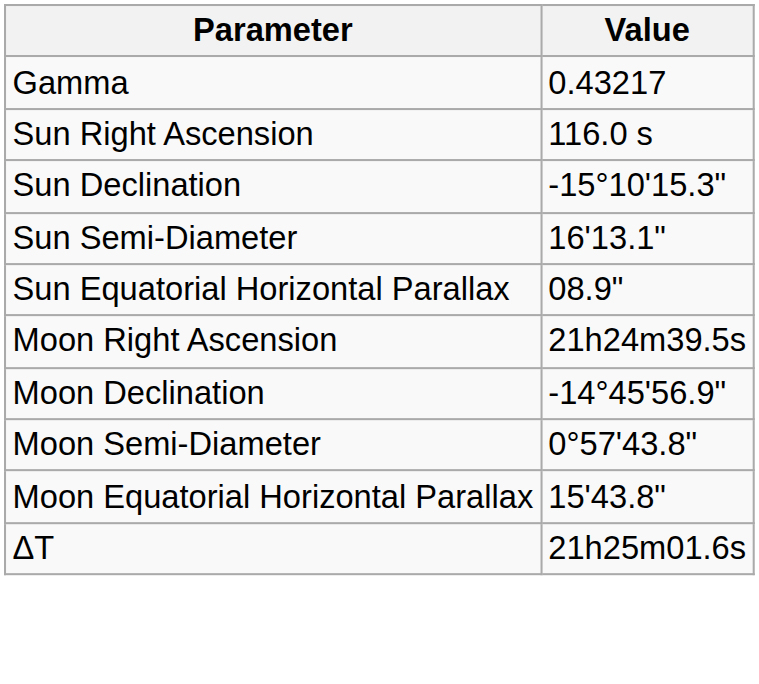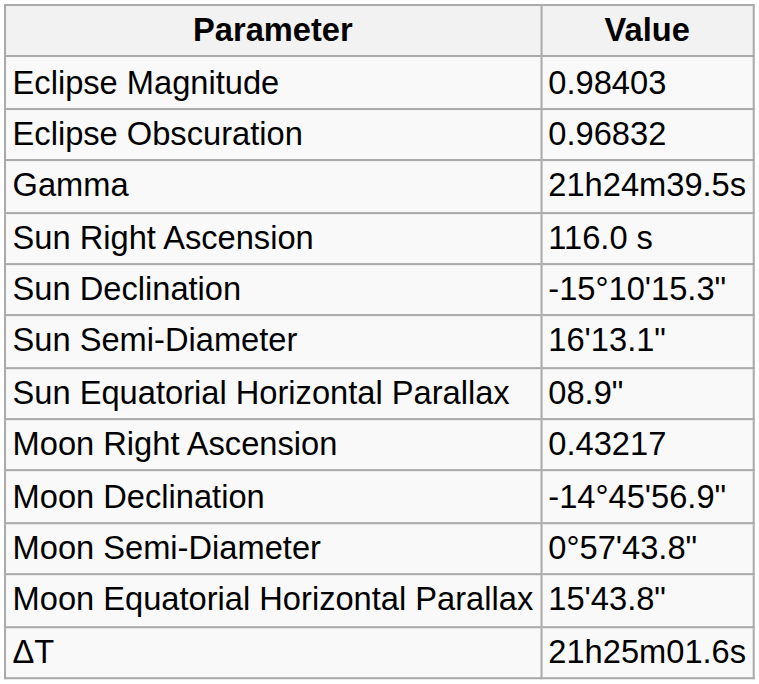+ row: Eclipse Magnitude | 0.98403
+ row: Eclipse Obscuration | 0.96832
Gamma | Value: 0.43217 -> 21h24m39.5s
Moon Right Ascension | Value: 21h24m39.5s -> 0.43217
